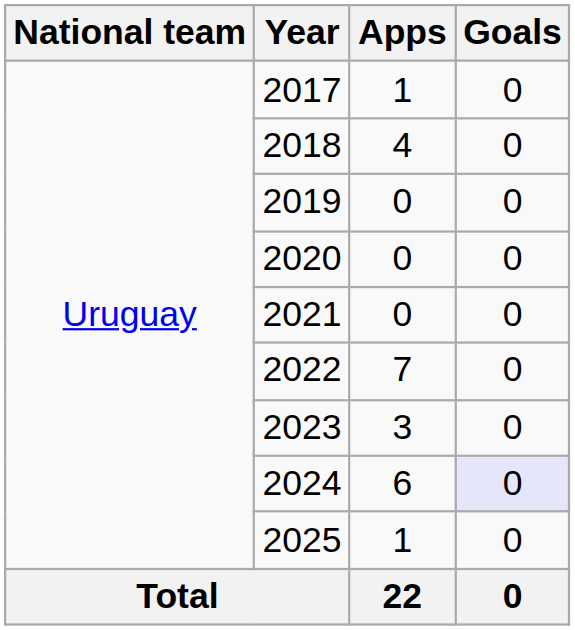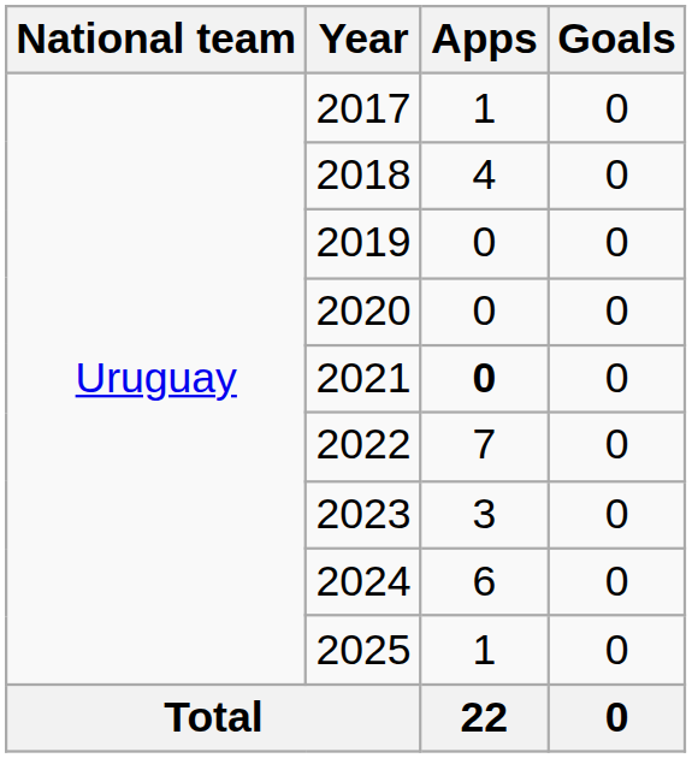2021 | Apps: normal -> bold
2024 | Goals: lavender background -> no background
